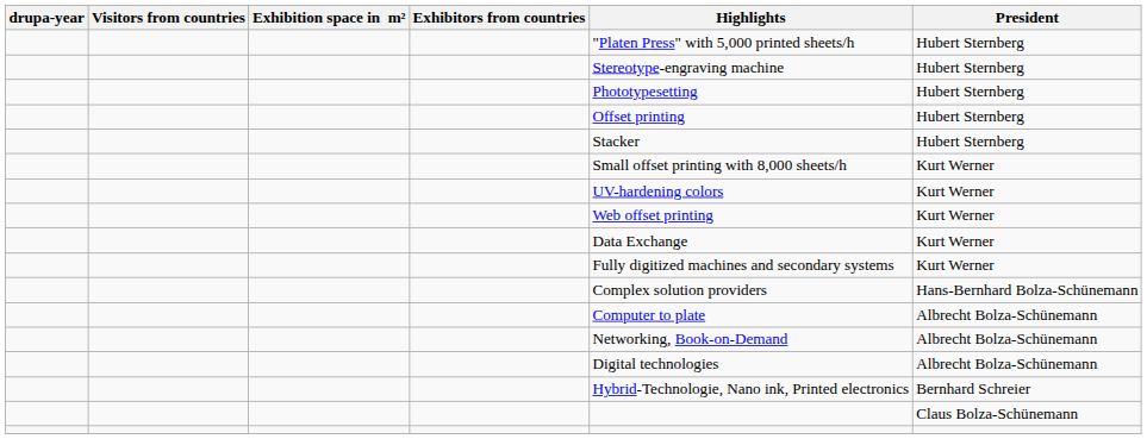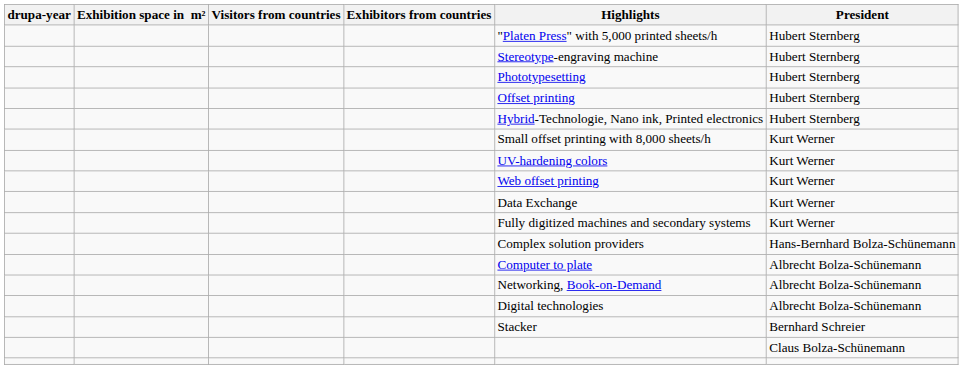columns swapped: Exhibition space in m² <-> Visitors from countries
row 6 | Highlights: Stacker -> Hybrid-Technologie, Nano ink, Printed electronics
row 16 | Highlights: Hybrid-Technologie, Nano ink, Printed electronics -> Stacker
